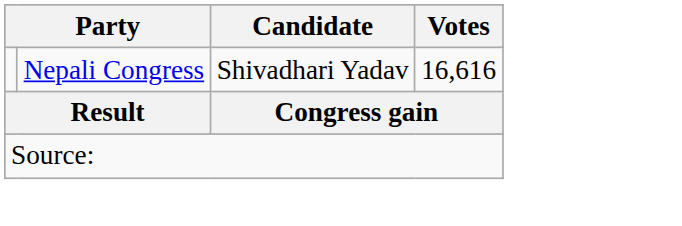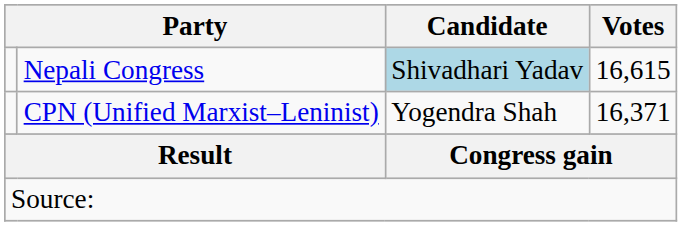Nepali Congress | Candidate: no background -> lightblue background
Nepali Congress | Votes: 16,616 -> 16,615
+ row: CPN (Unified Marxist–Leninist) | Yogendra Shah | 16,371
